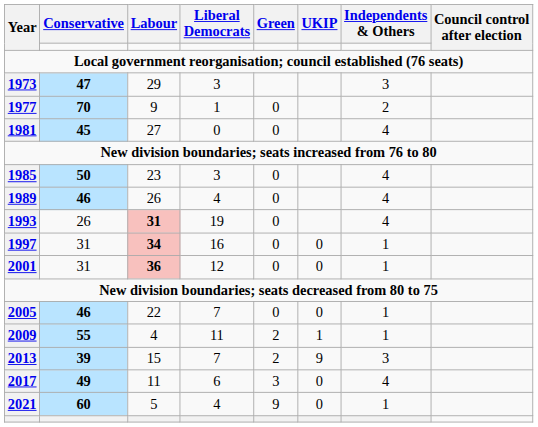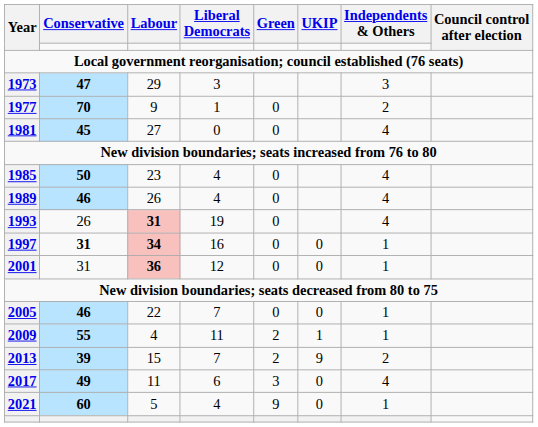1985 | Liberal Democrats: 3 -> 4
1997 | Conservative: normal -> bold
2013 | Independents & Others: 3 -> 2
